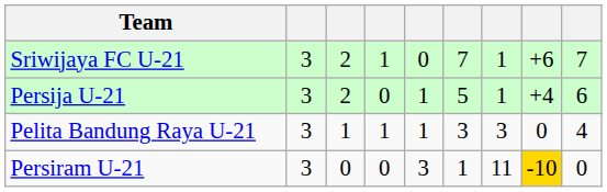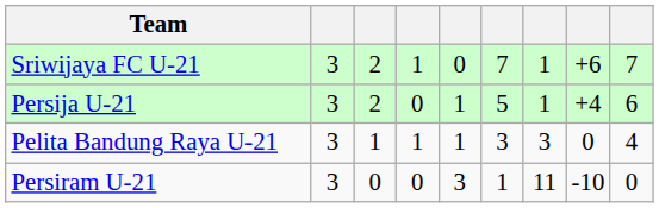Persiram U-21 | column 8: gold background -> no background
